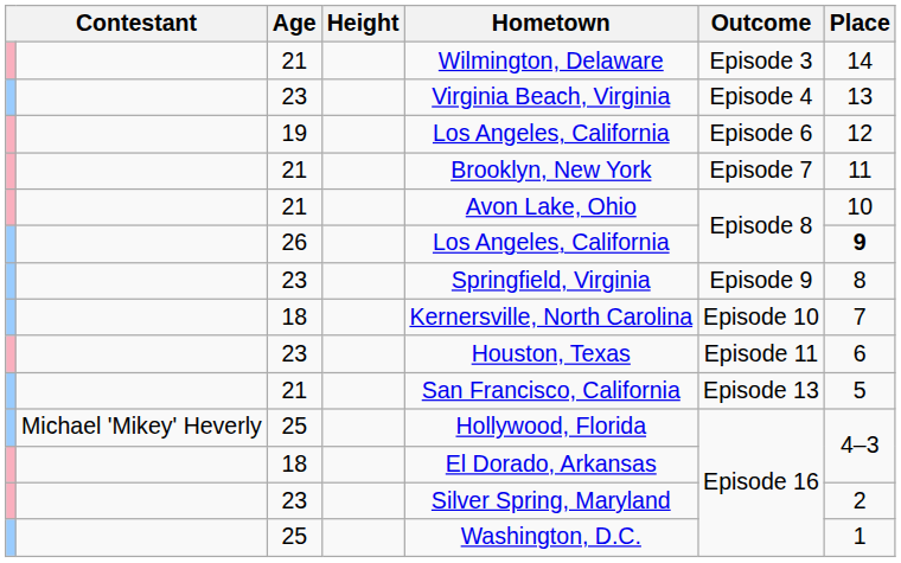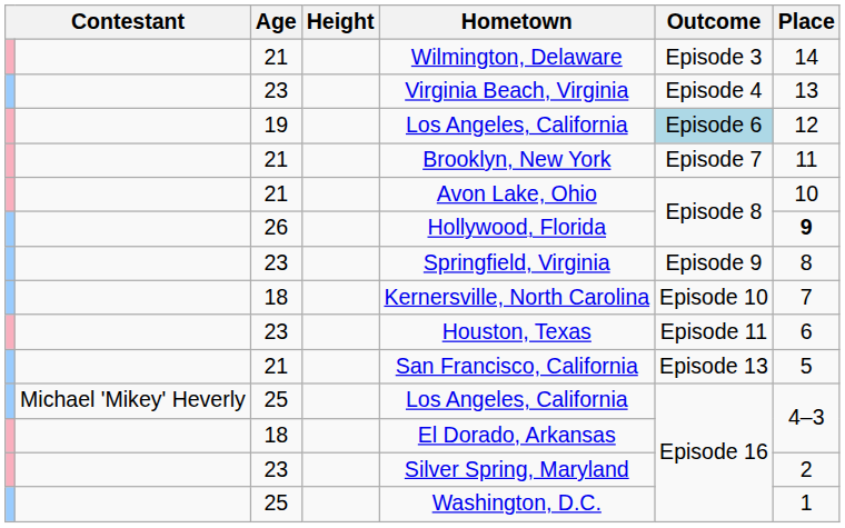19 | Outcome: no background -> lightblue background
26 | Hometown: Los Angeles, California -> Hollywood, Florida
Michael 'Mikey' Heverly / 25 | Hometown: Hollywood, Florida -> Los Angeles, California
